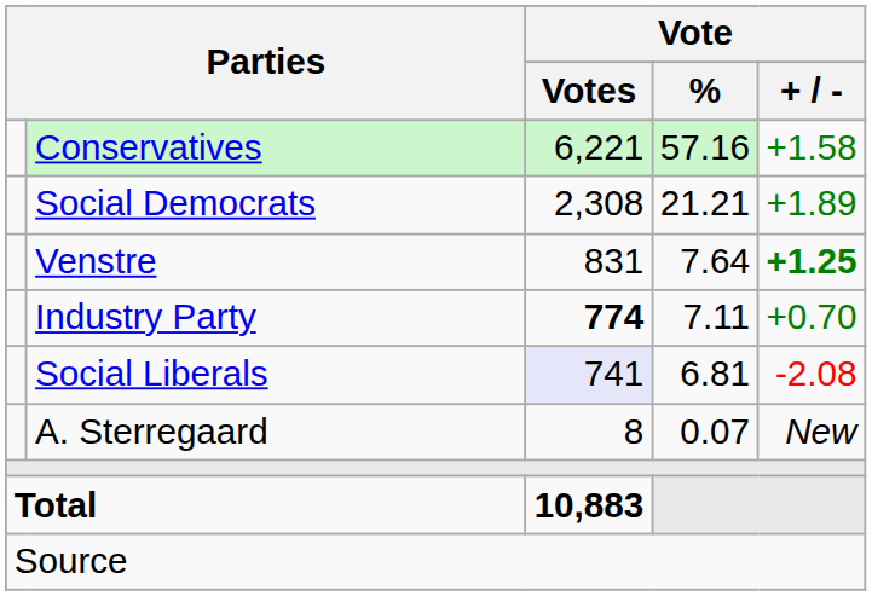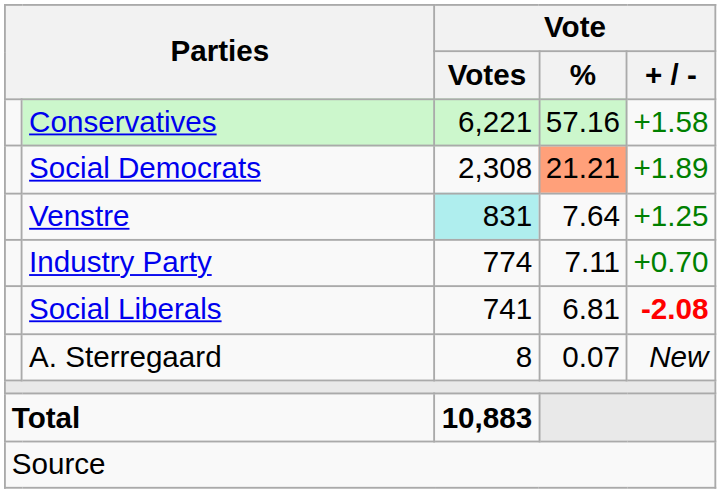Social Democrats | Vote / %: no background -> lightsalmon background
Venstre | Vote / Votes: no background -> paleturquoise background
Venstre | Vote / + / -: bold -> normal
Industry Party | Vote / Votes: bold -> normal
Social Liberals | Vote / Votes: lavender background -> no background
Social Liberals | Vote / + / -: normal -> bold
